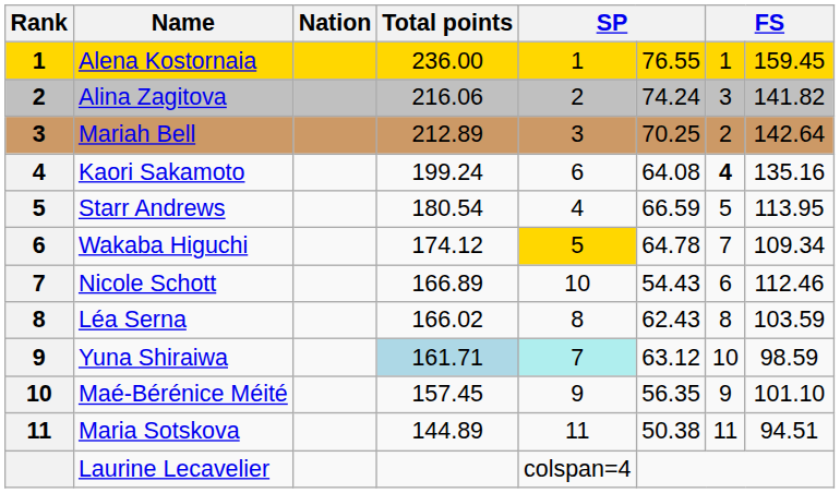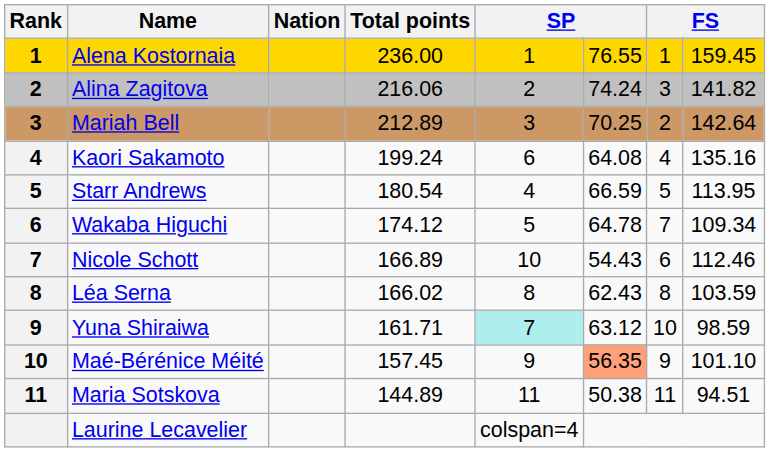Kaori Sakamoto | column 7: bold -> normal
Wakaba Higuchi | column 5: gold background -> no background
Yuna Shiraiwa | Total points: lightblue background -> no background
Maé-Bérénice Méité | column 6: no background -> lightsalmon background
